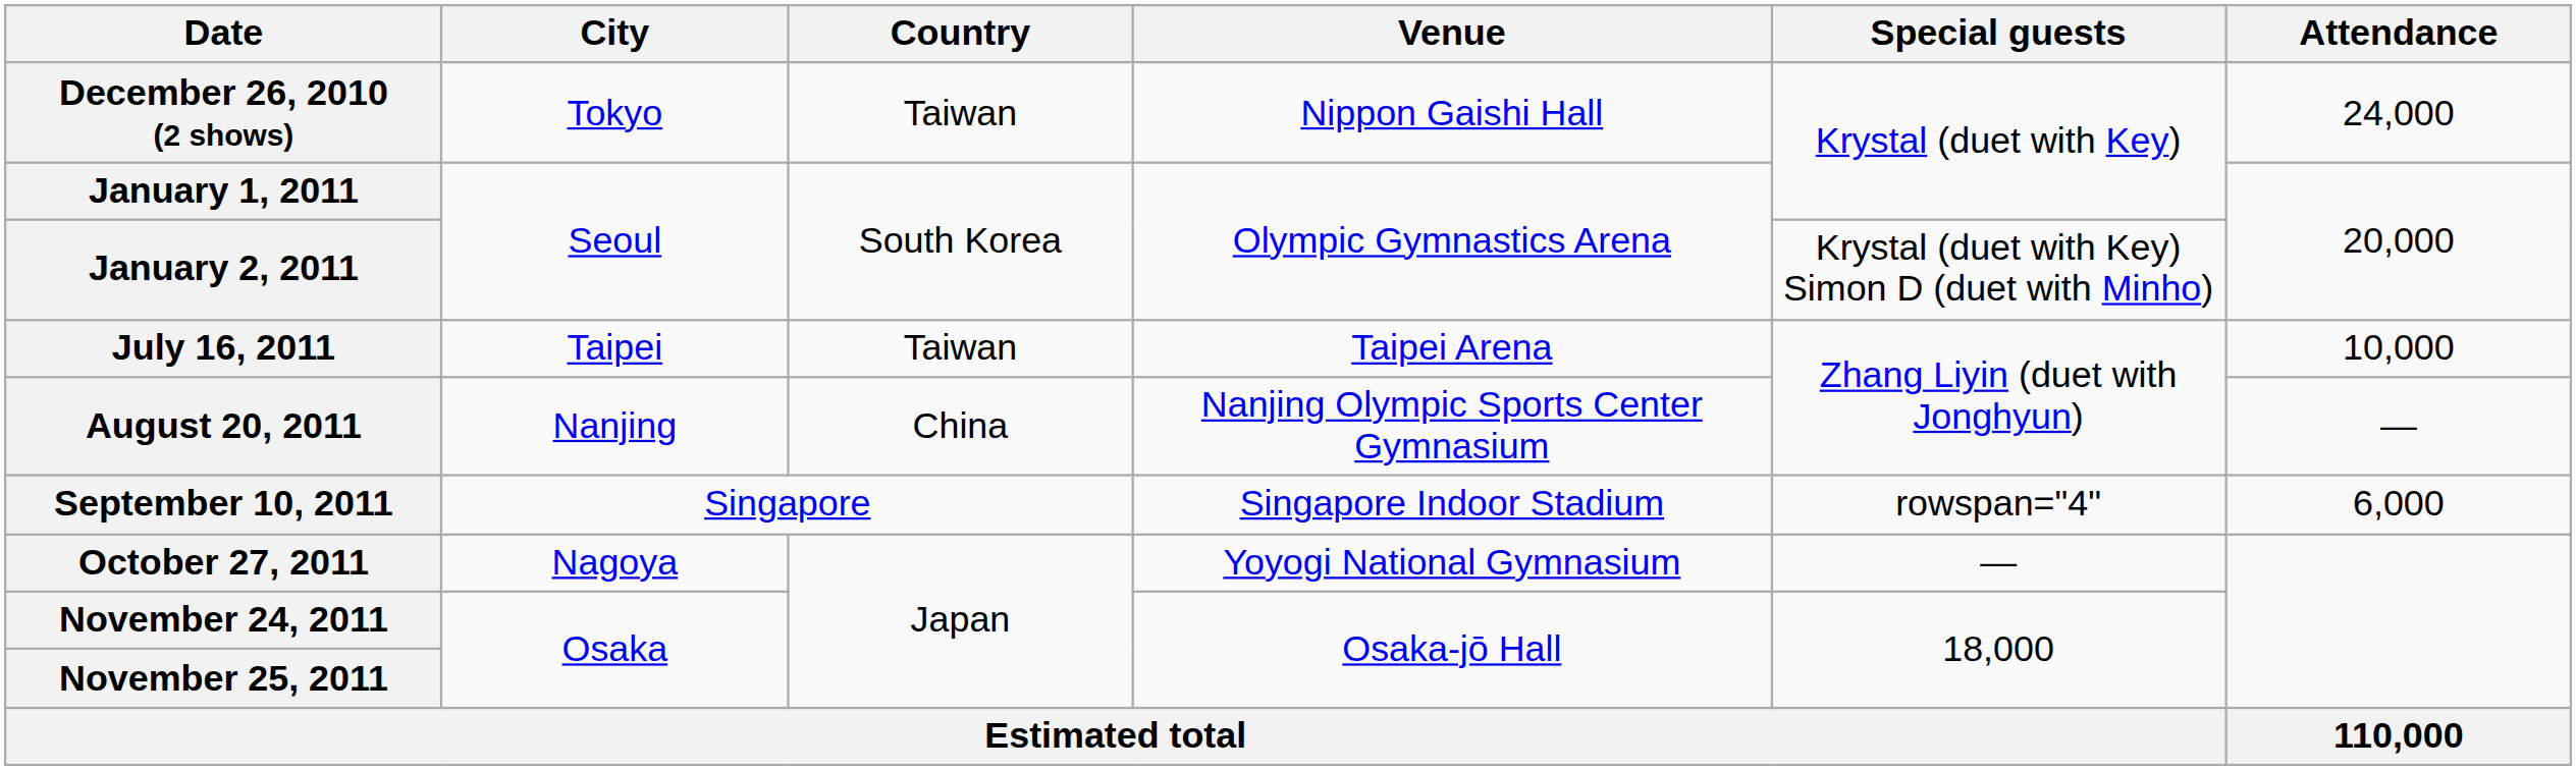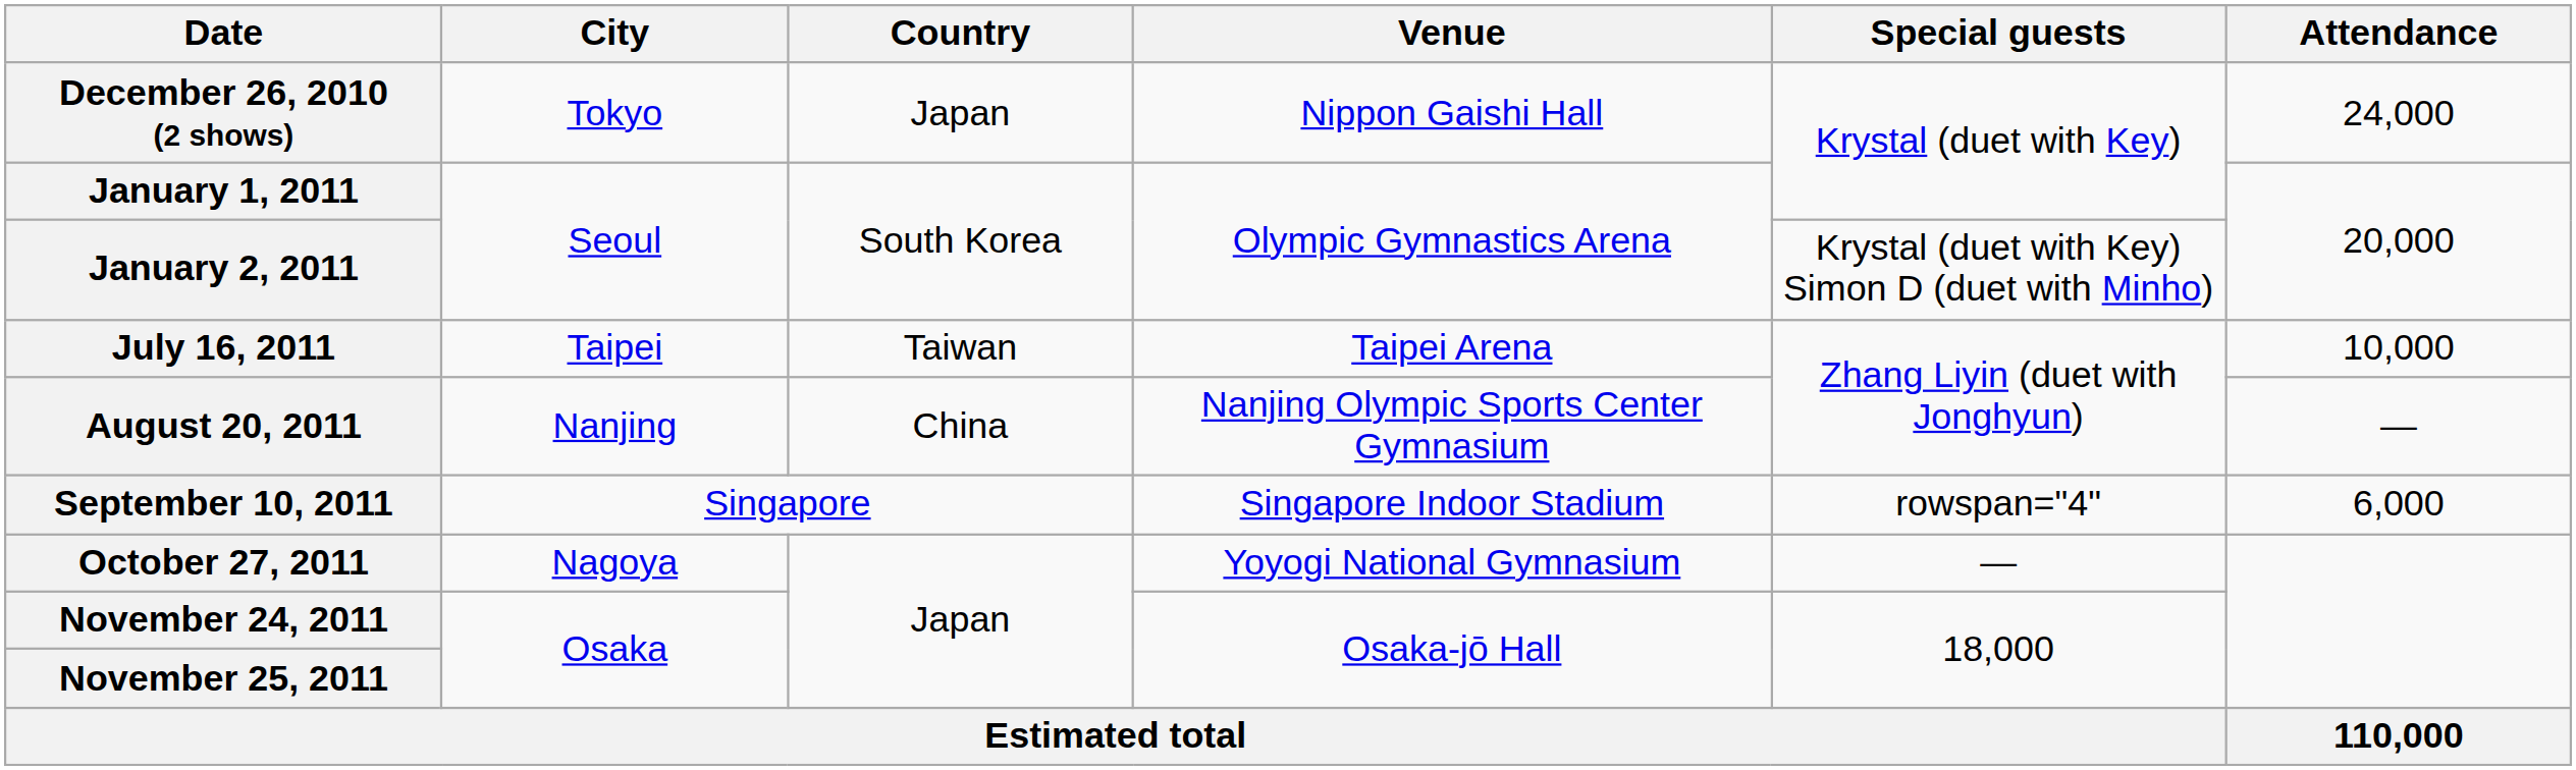December 26, 2010 (2 shows) | Country: Taiwan -> Japan
